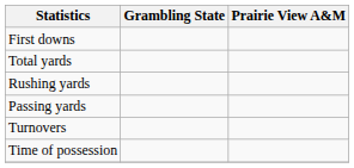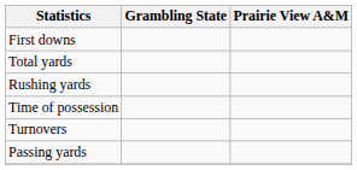rows swapped: Passing yards <-> Time of possession
